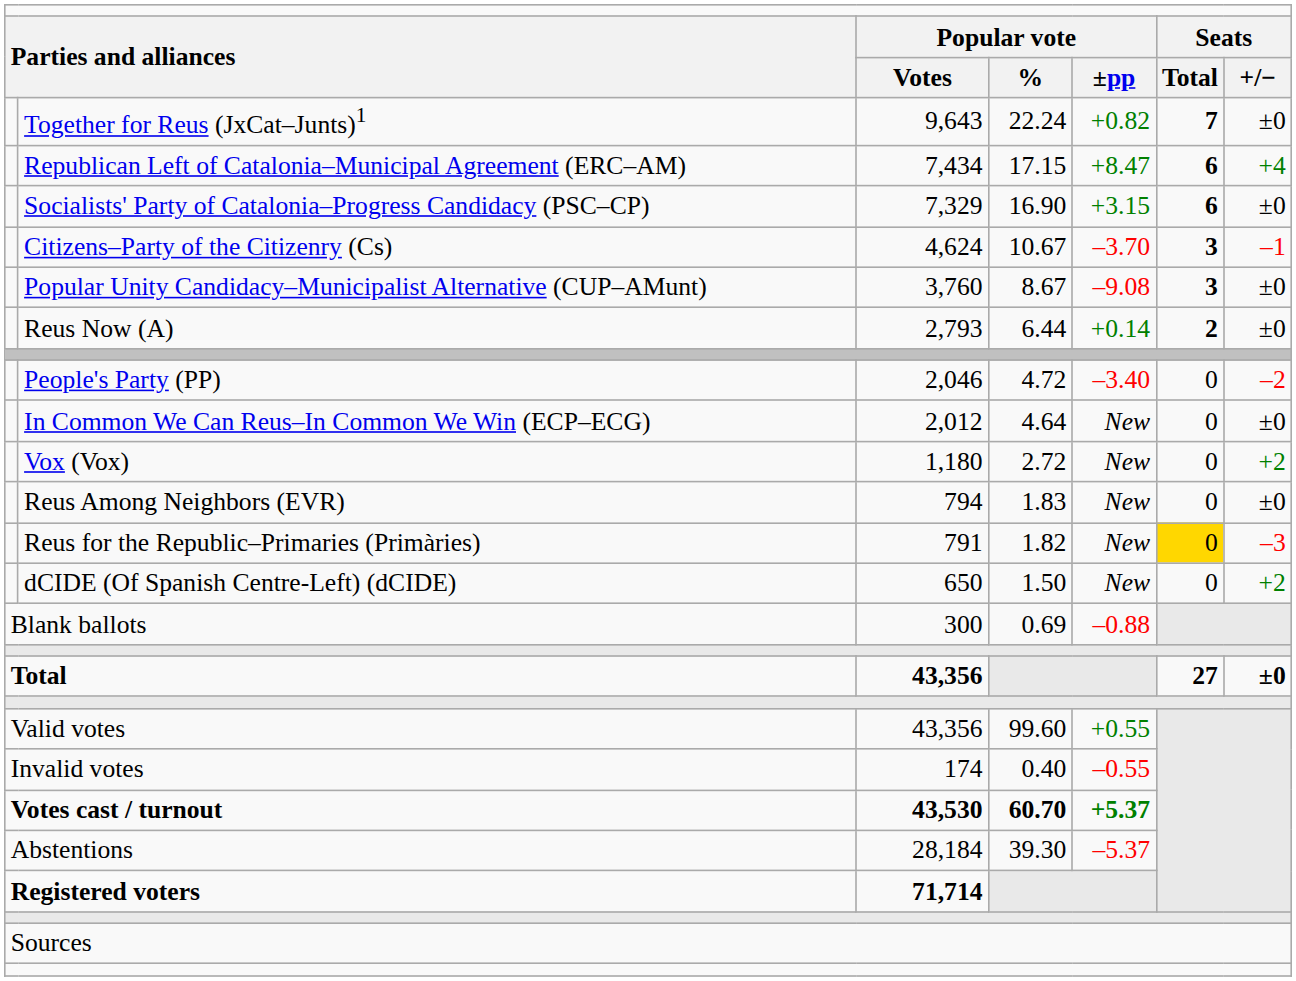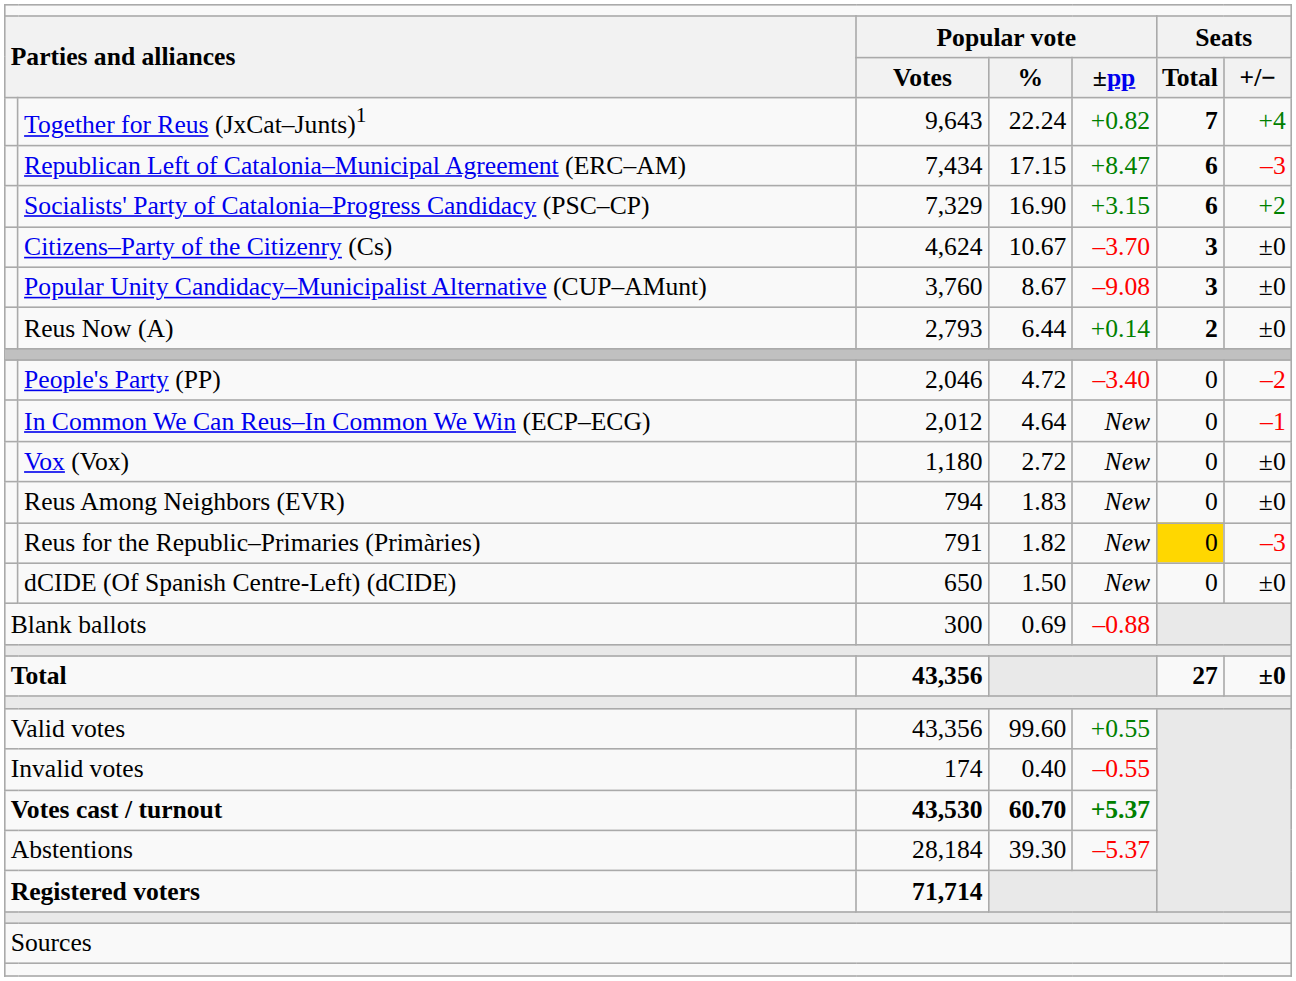Together for Reus (JxCat–Junts)1 | column 7: ±0 -> +4
Republican Left of Catalonia–Municipal Agreement (ERC–AM) | column 7: +4 -> –3
Socialists' Party of Catalonia–Progress Candidacy (PSC–CP) | column 7: ±0 -> +2
Citizens–Party of the Citizenry (Cs) | column 7: –1 -> ±0
In Common We Can Reus–In Common We Win (ECP–ECG) | column 7: ±0 -> –1
Vox (Vox) | column 7: +2 -> ±0
dCIDE (Of Spanish Centre-Left) (dCIDE) | column 7: +2 -> ±0
